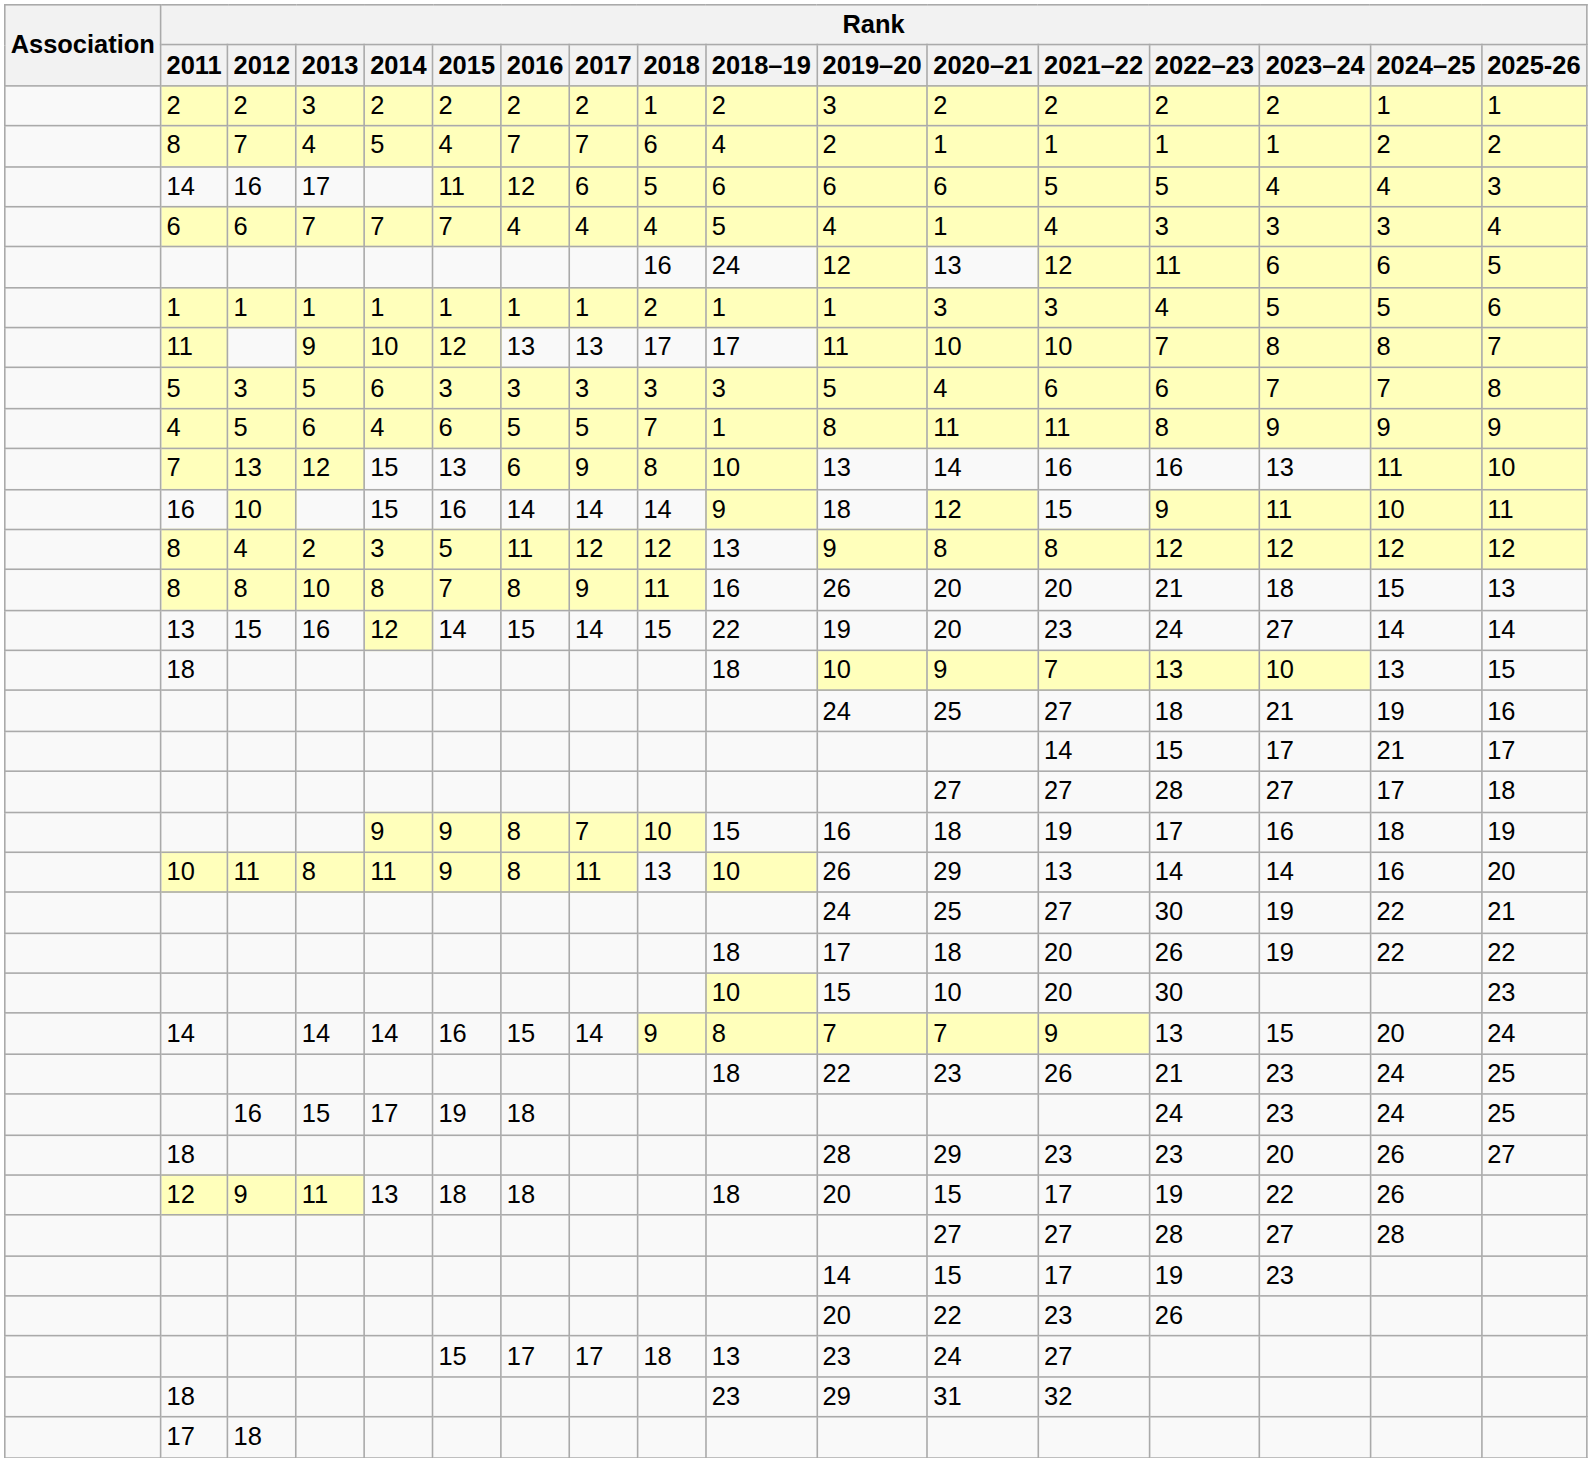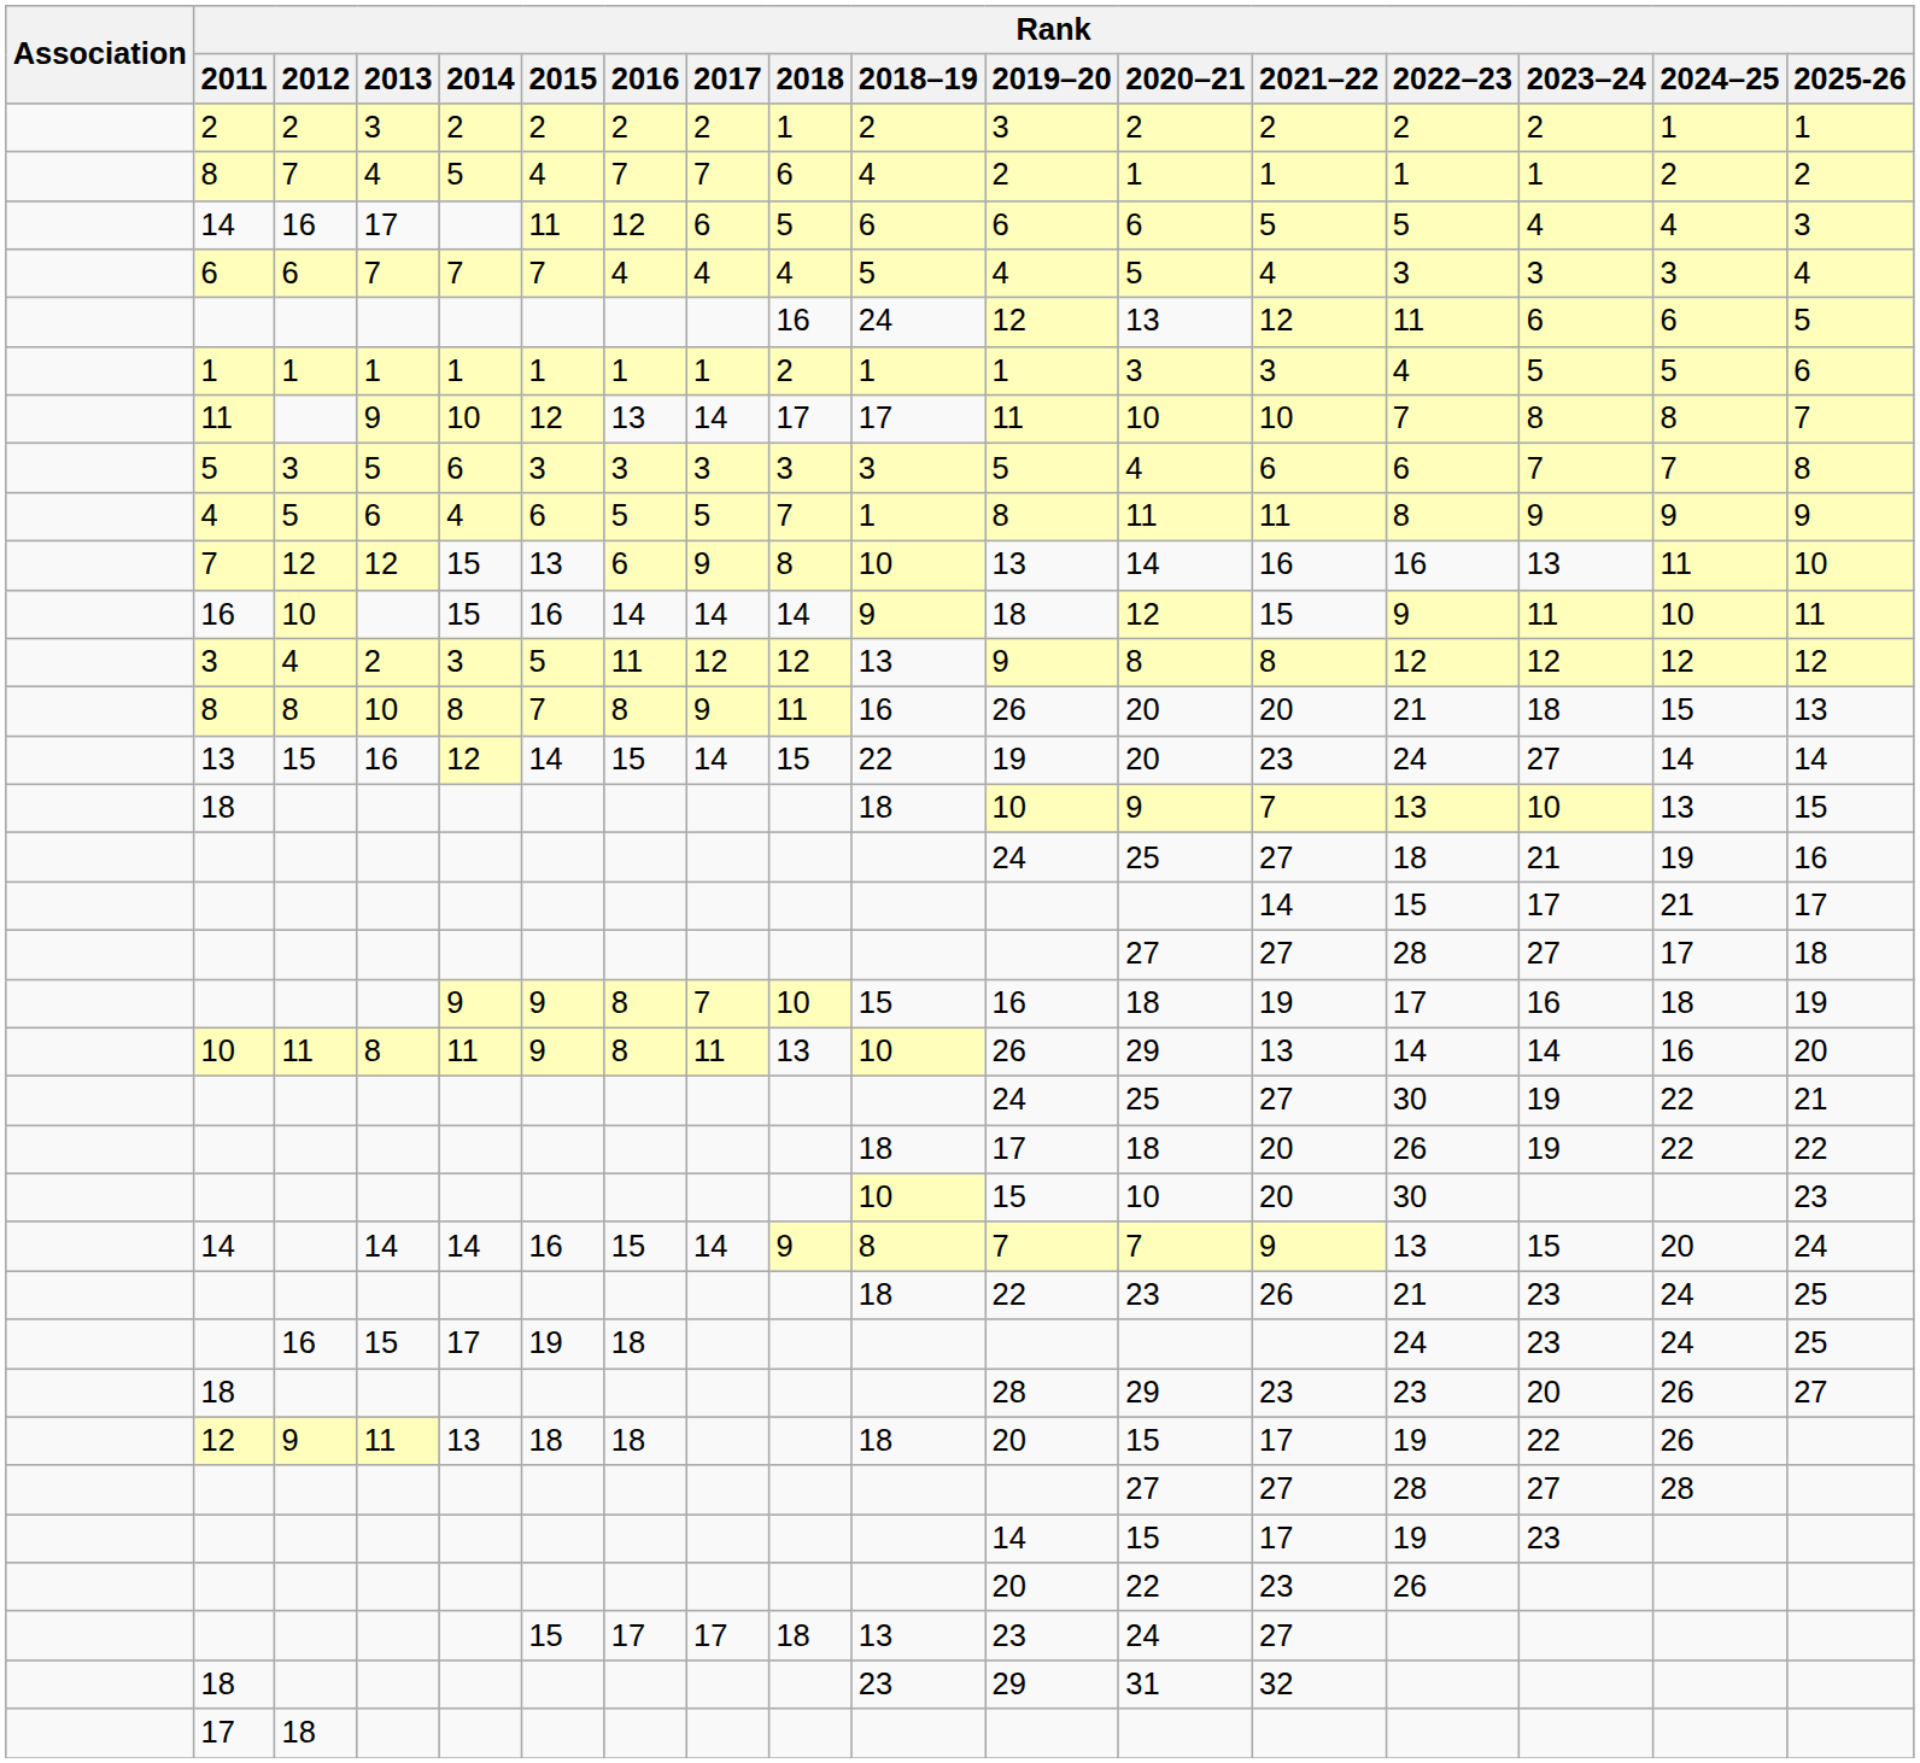row 6 | Rank / 2020–21: 1 -> 5
row 9 | Rank / 2017: 13 -> 14
row 12 | Rank / 2012: 13 -> 12
row 14 | Rank / 2011: 8 -> 3
